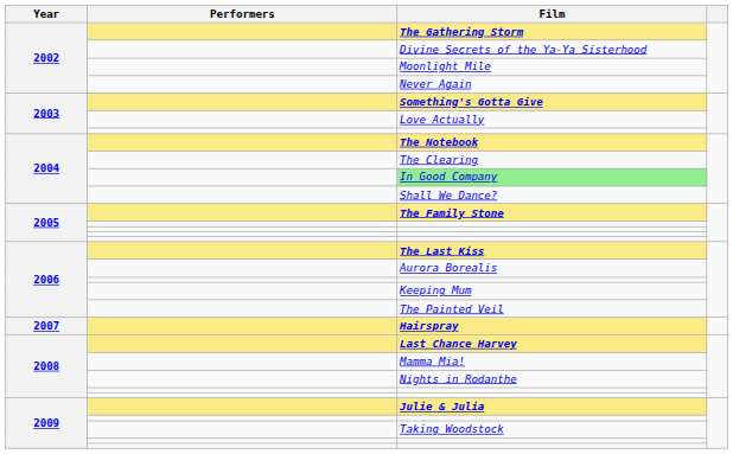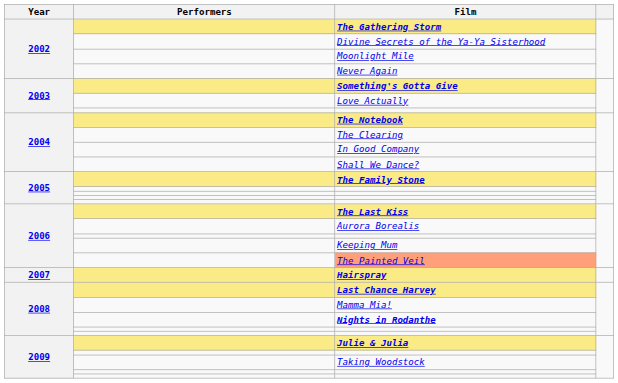In Good Company | Film: lightgreen background -> no background
The Painted Veil | Film: no background -> lightsalmon background
Nights in Rodanthe | Film: normal -> bold
